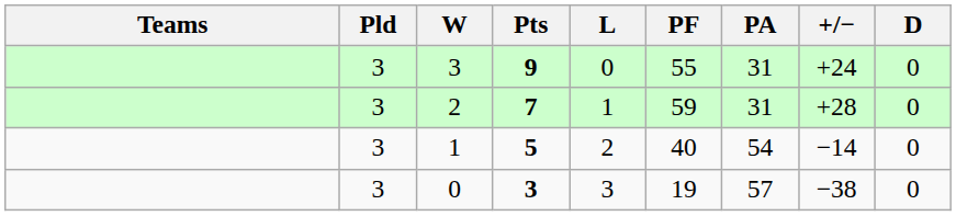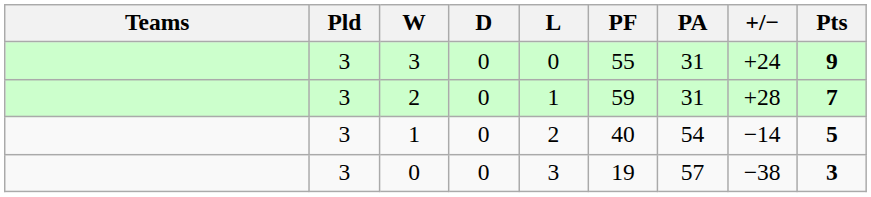columns swapped: D <-> Pts
